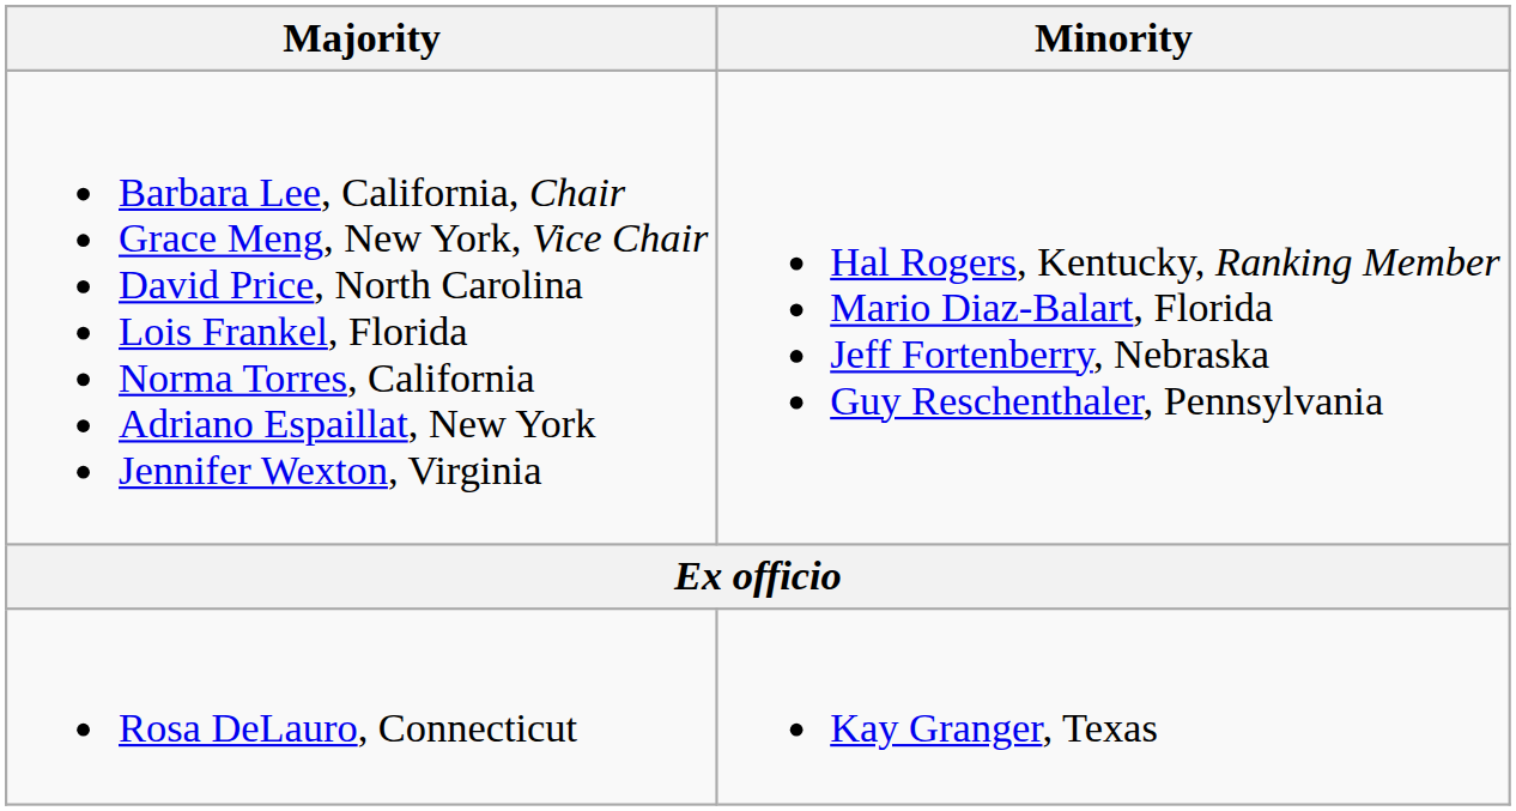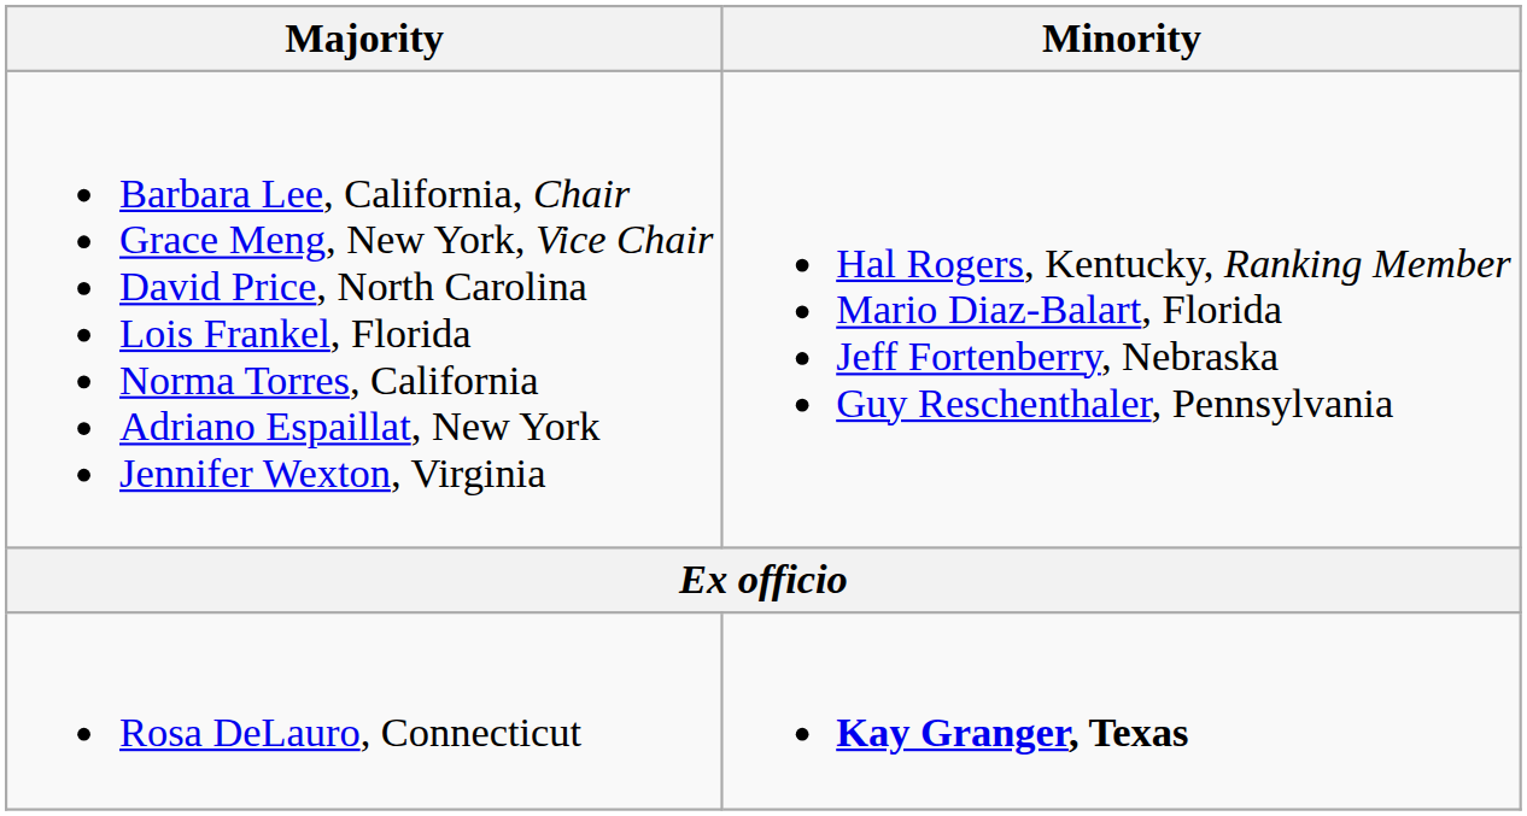Rosa DeLauro, Connecticut | Minority: normal -> bold
